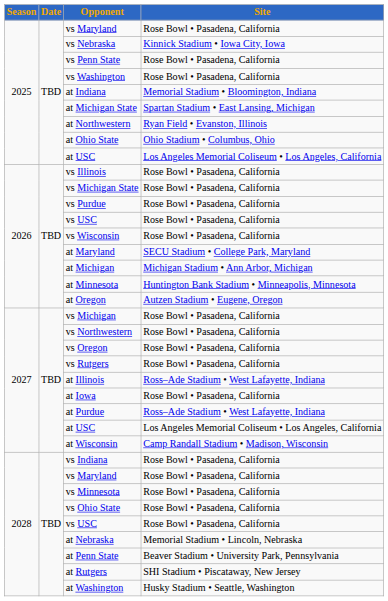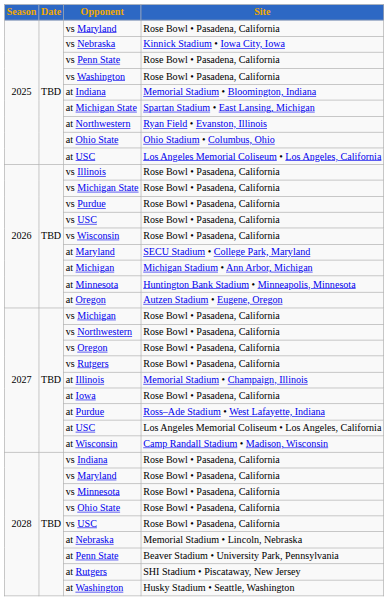at Illinois | Site: Ross–Ade Stadium • West Lafayette, Indiana -> Memorial Stadium • Champaign, Illinois
